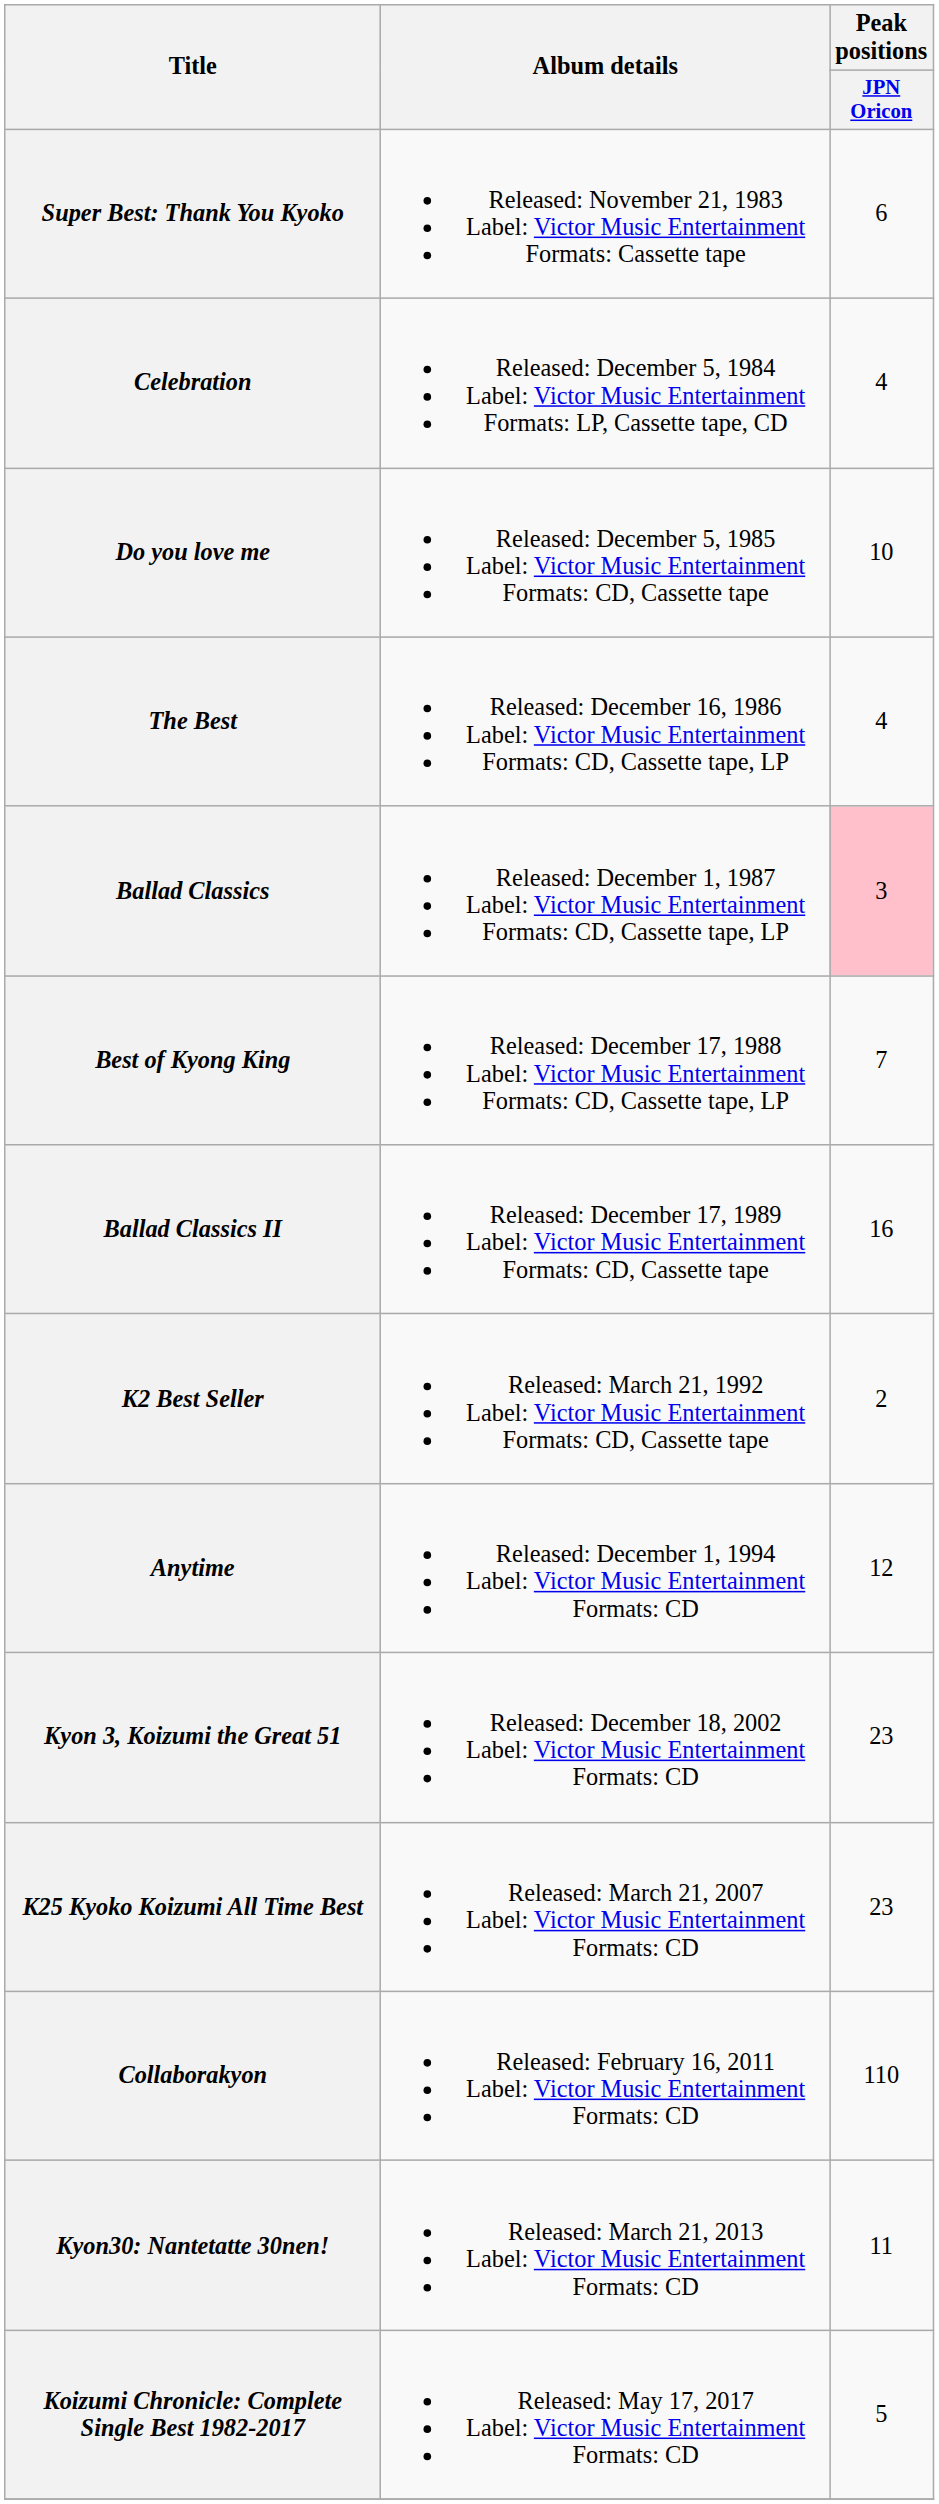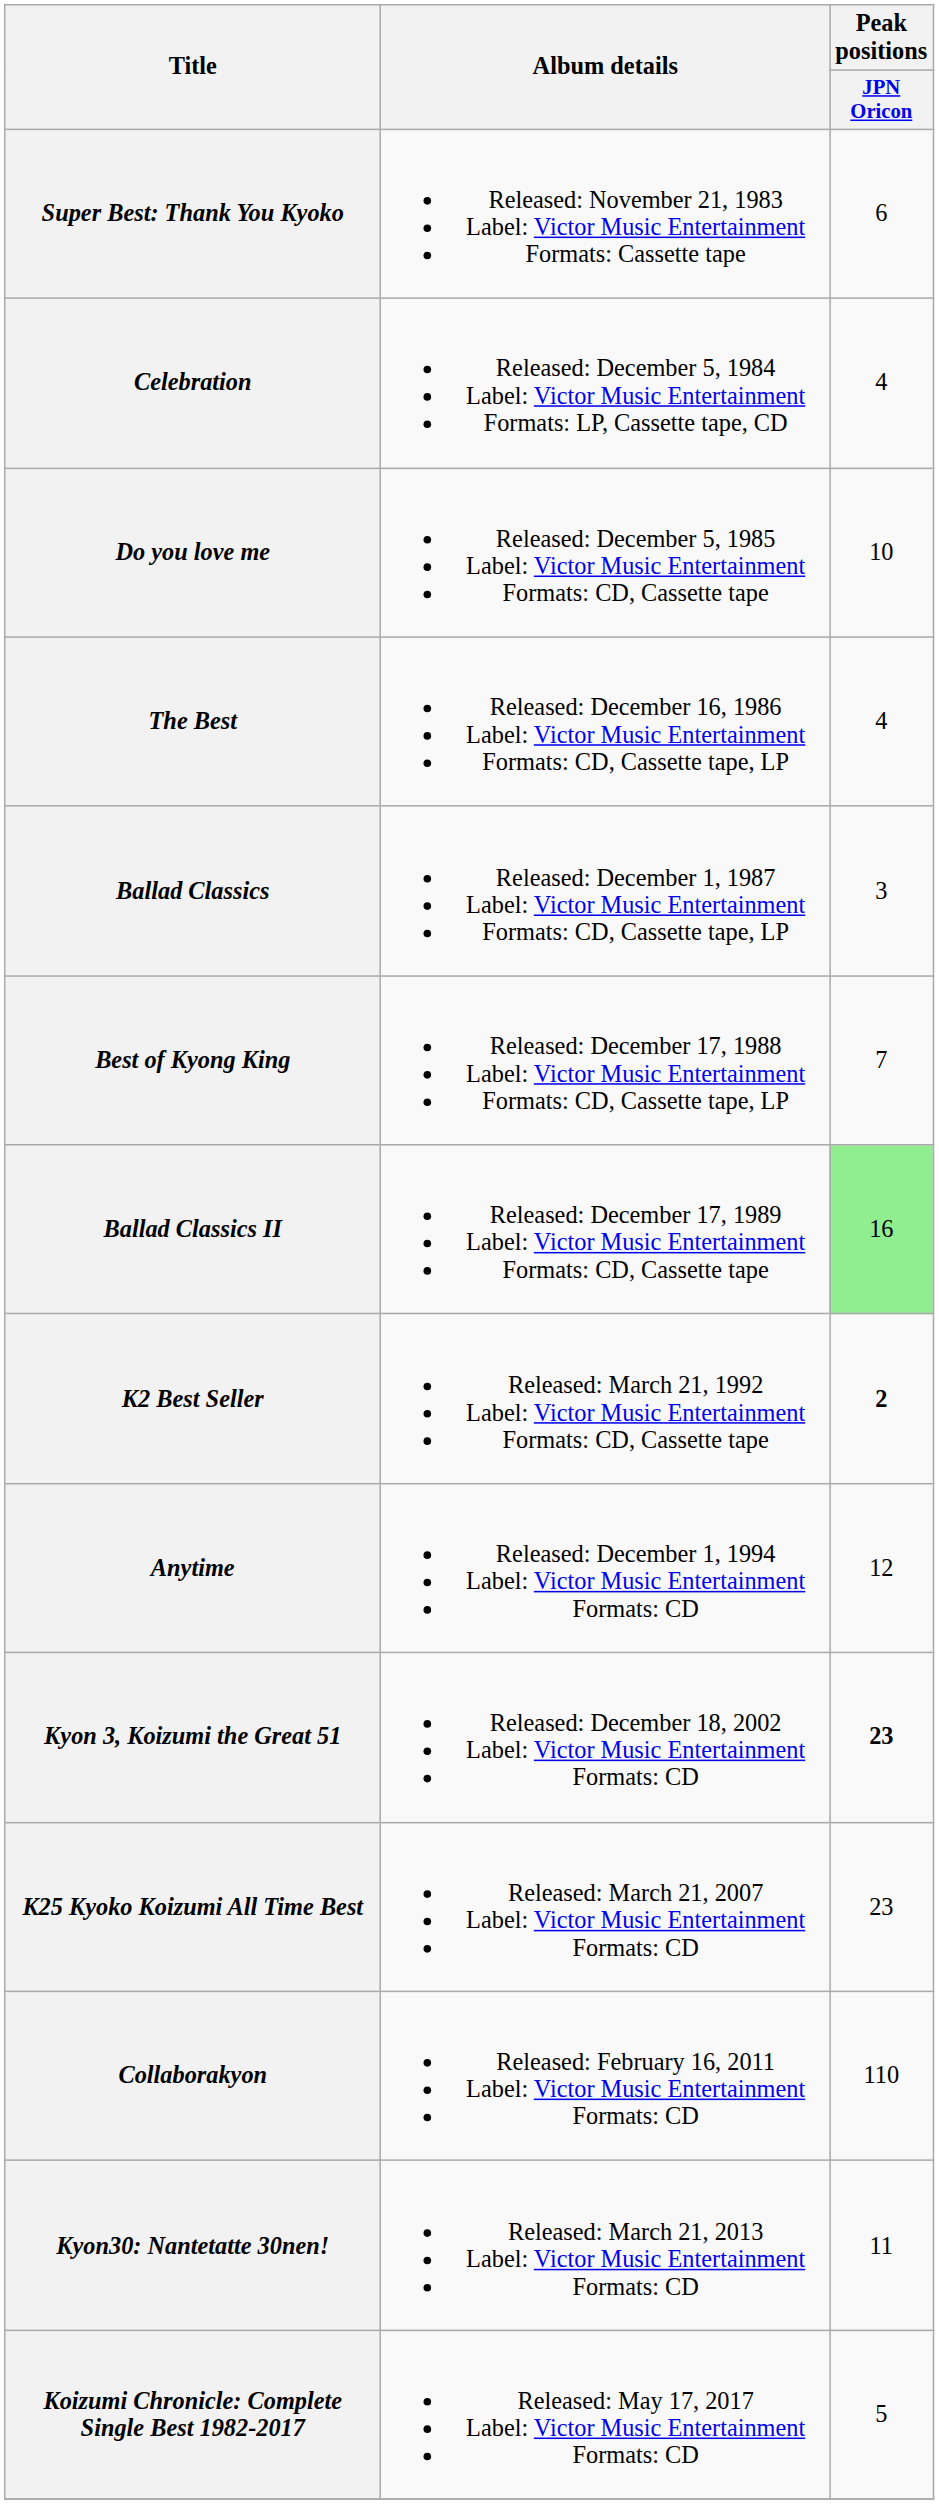Ballad Classics | Peak positions / JPN Oricon: pink background -> no background
Ballad Classics II | Peak positions / JPN Oricon: no background -> lightgreen background
K2 Best Seller | Peak positions / JPN Oricon: normal -> bold
Kyon 3, Koizumi the Great 51 | Peak positions / JPN Oricon: normal -> bold
